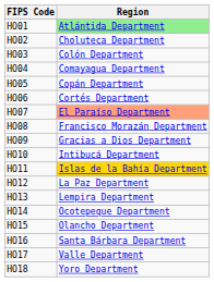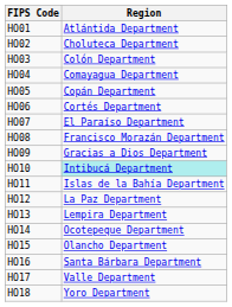HO01 | Region: lightgreen background -> no background
HO07 | Region: lightsalmon background -> no background
HO10 | Region: no background -> paleturquoise background
HO11 | Region: gold background -> no background
